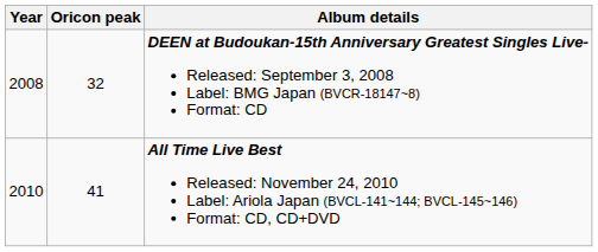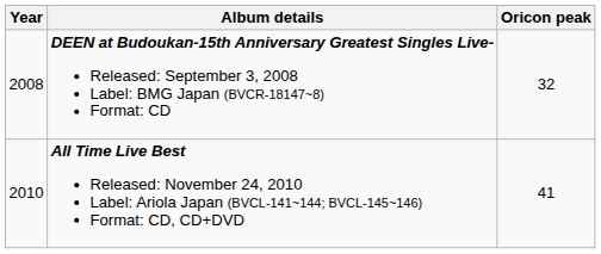columns swapped: Album details <-> Oricon peak
